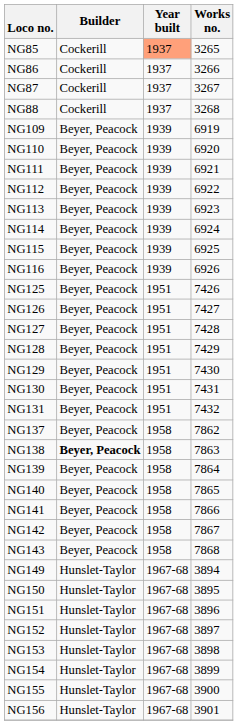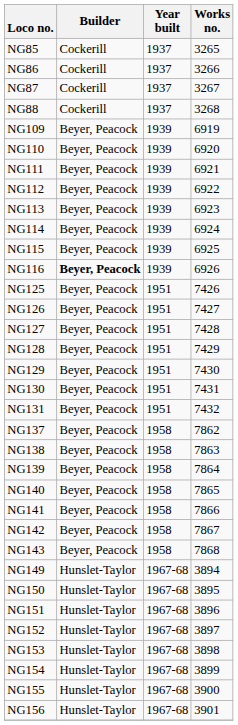NG85 | Year built: lightsalmon background -> no background
NG116 | Builder: normal -> bold
NG138 | Builder: bold -> normal
